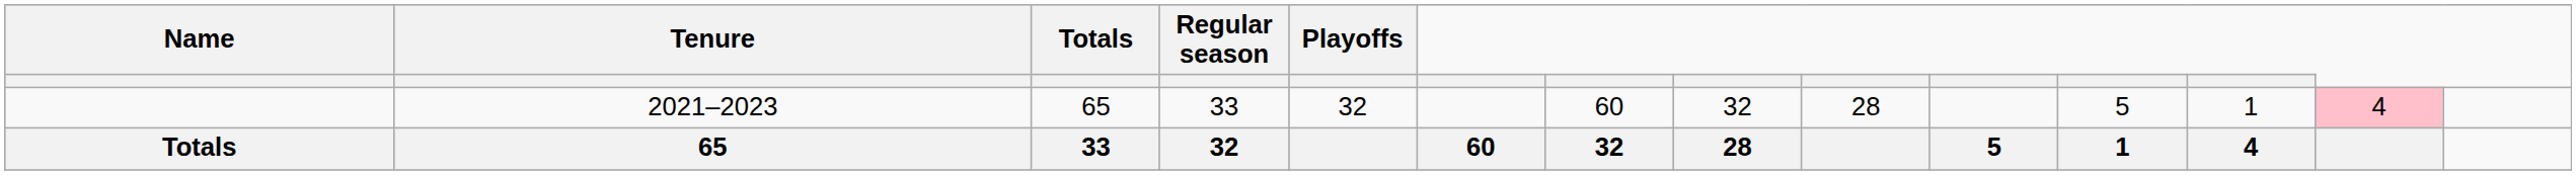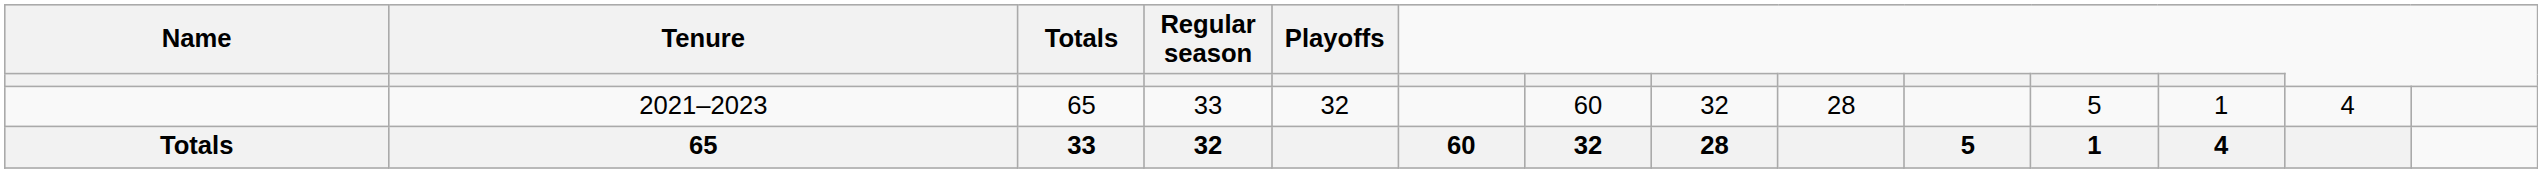row 3 | column 13: pink background -> no background
